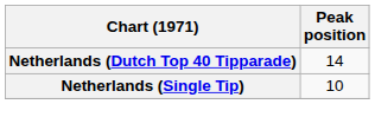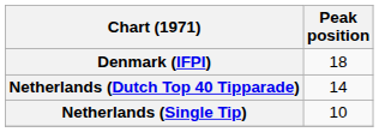+ row: Denmark (IFPI) | 18
